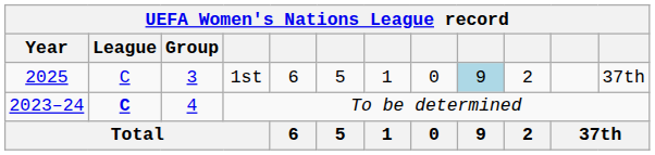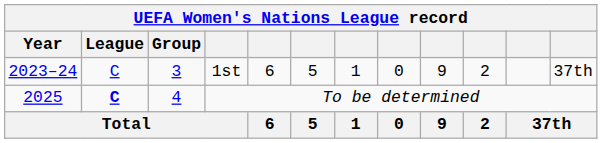1st | Year: 2025 -> 2023–24
1st | column 9: lightblue background -> no background
To be determined | Year: 2023–24 -> 2025
